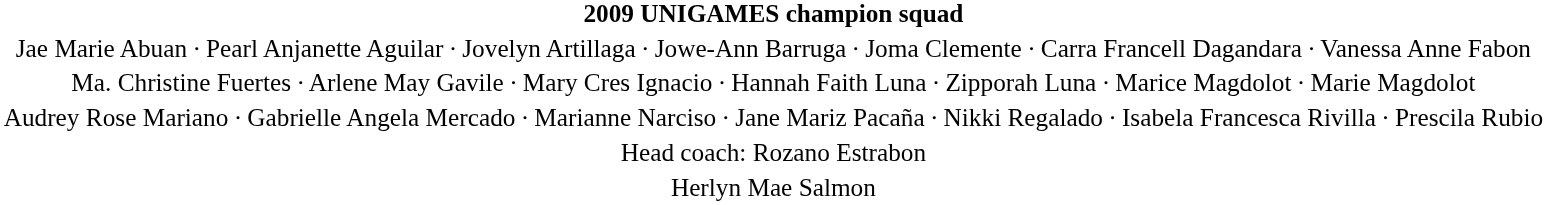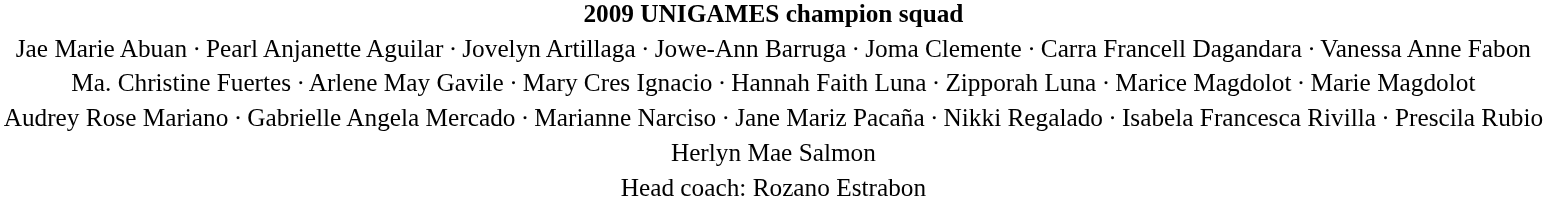row 5 | column 1: Head coach: Rozano Estrabon -> Herlyn Mae Salmon
row 6 | column 1: Herlyn Mae Salmon -> Head coach: Rozano Estrabon
